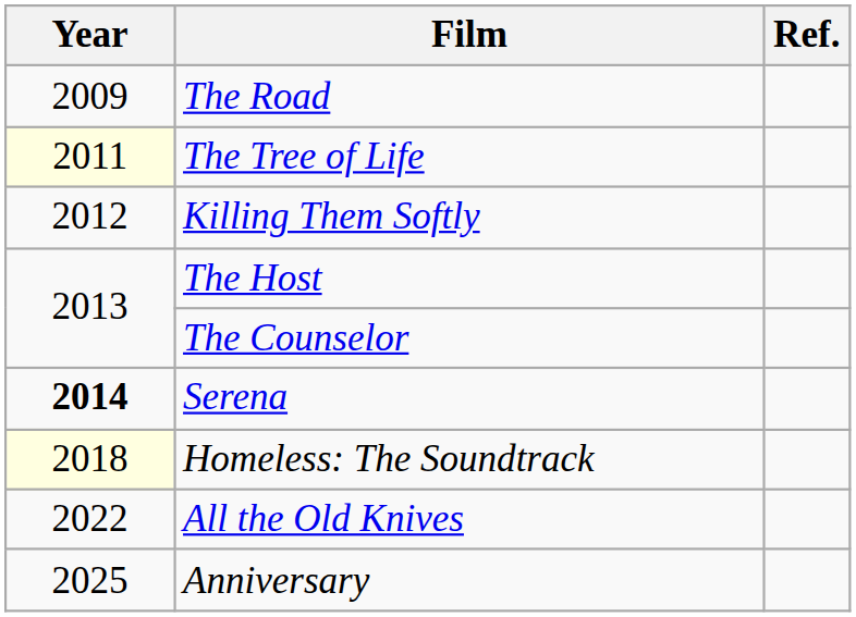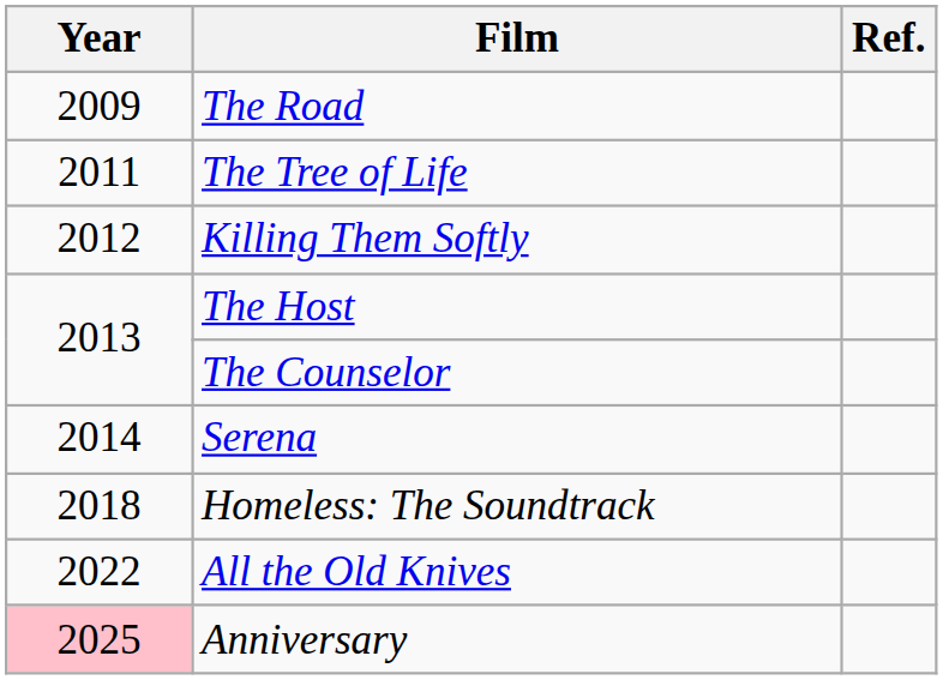The Tree of Life | Year: lightyellow background -> no background
Serena | Year: bold -> normal
Homeless: The Soundtrack | Year: lightyellow background -> no background
Anniversary | Year: no background -> pink background
